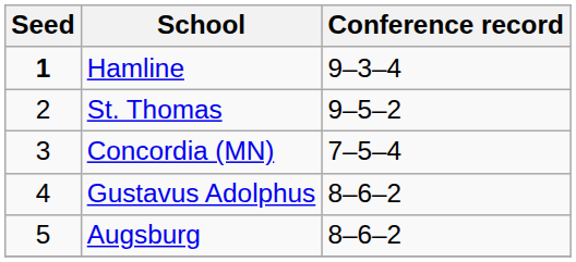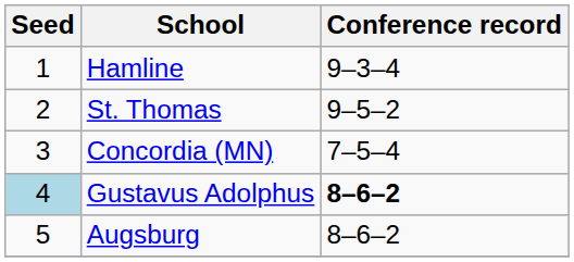Hamline | Seed: bold -> normal
Gustavus Adolphus | Seed: no background -> lightblue background
Gustavus Adolphus | Conference record: normal -> bold
